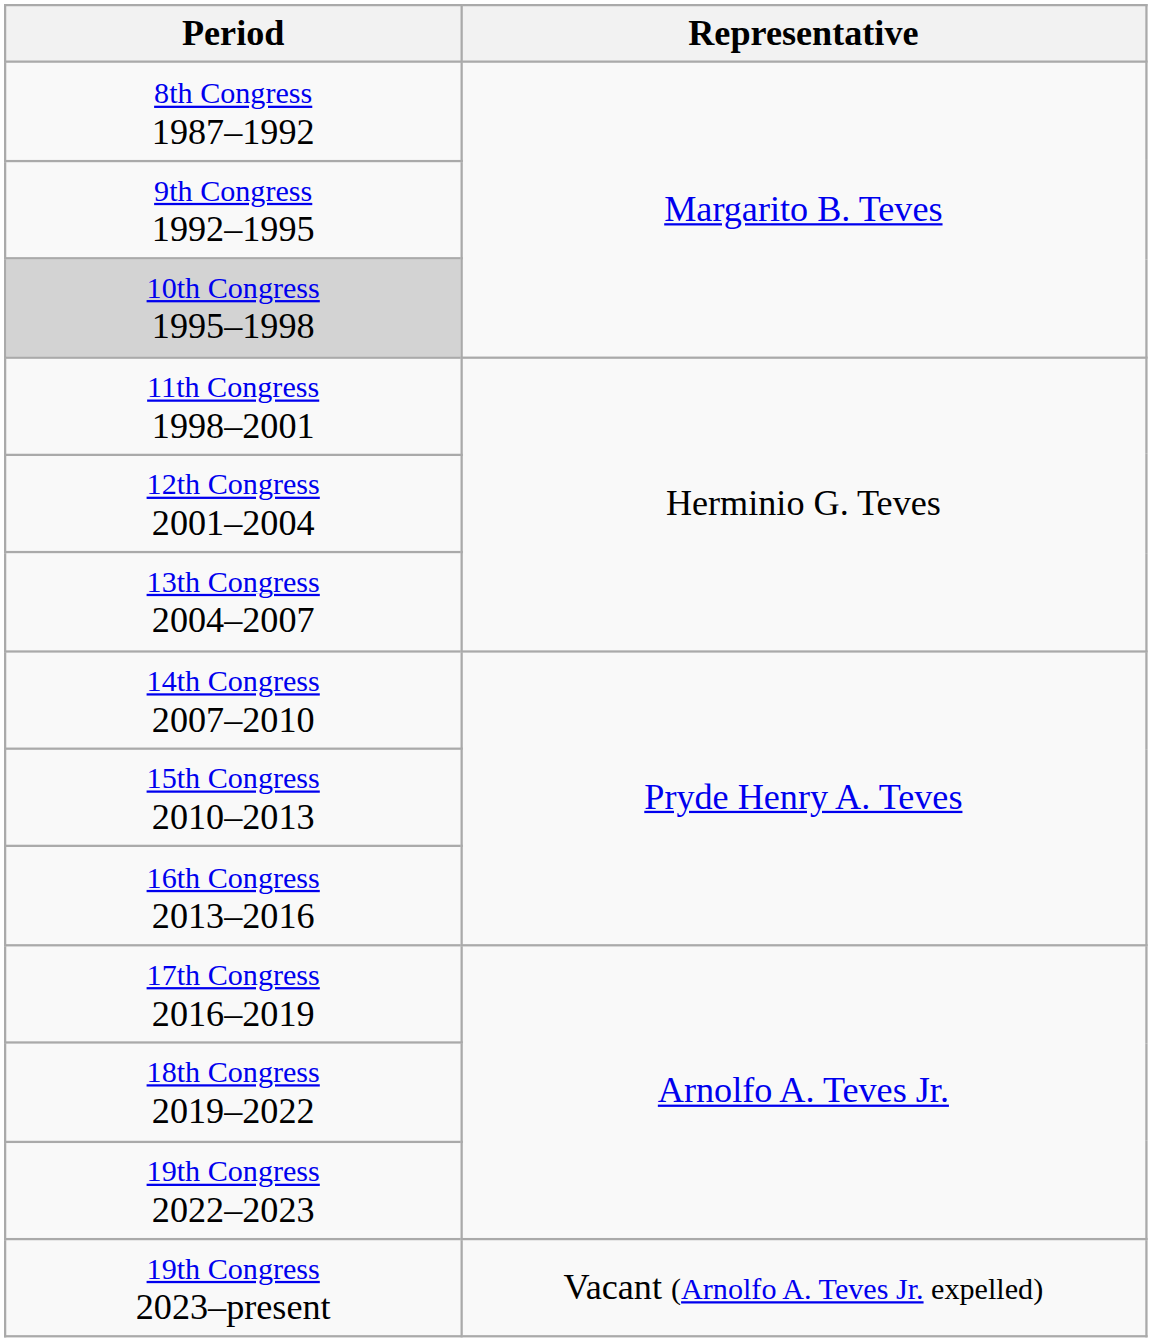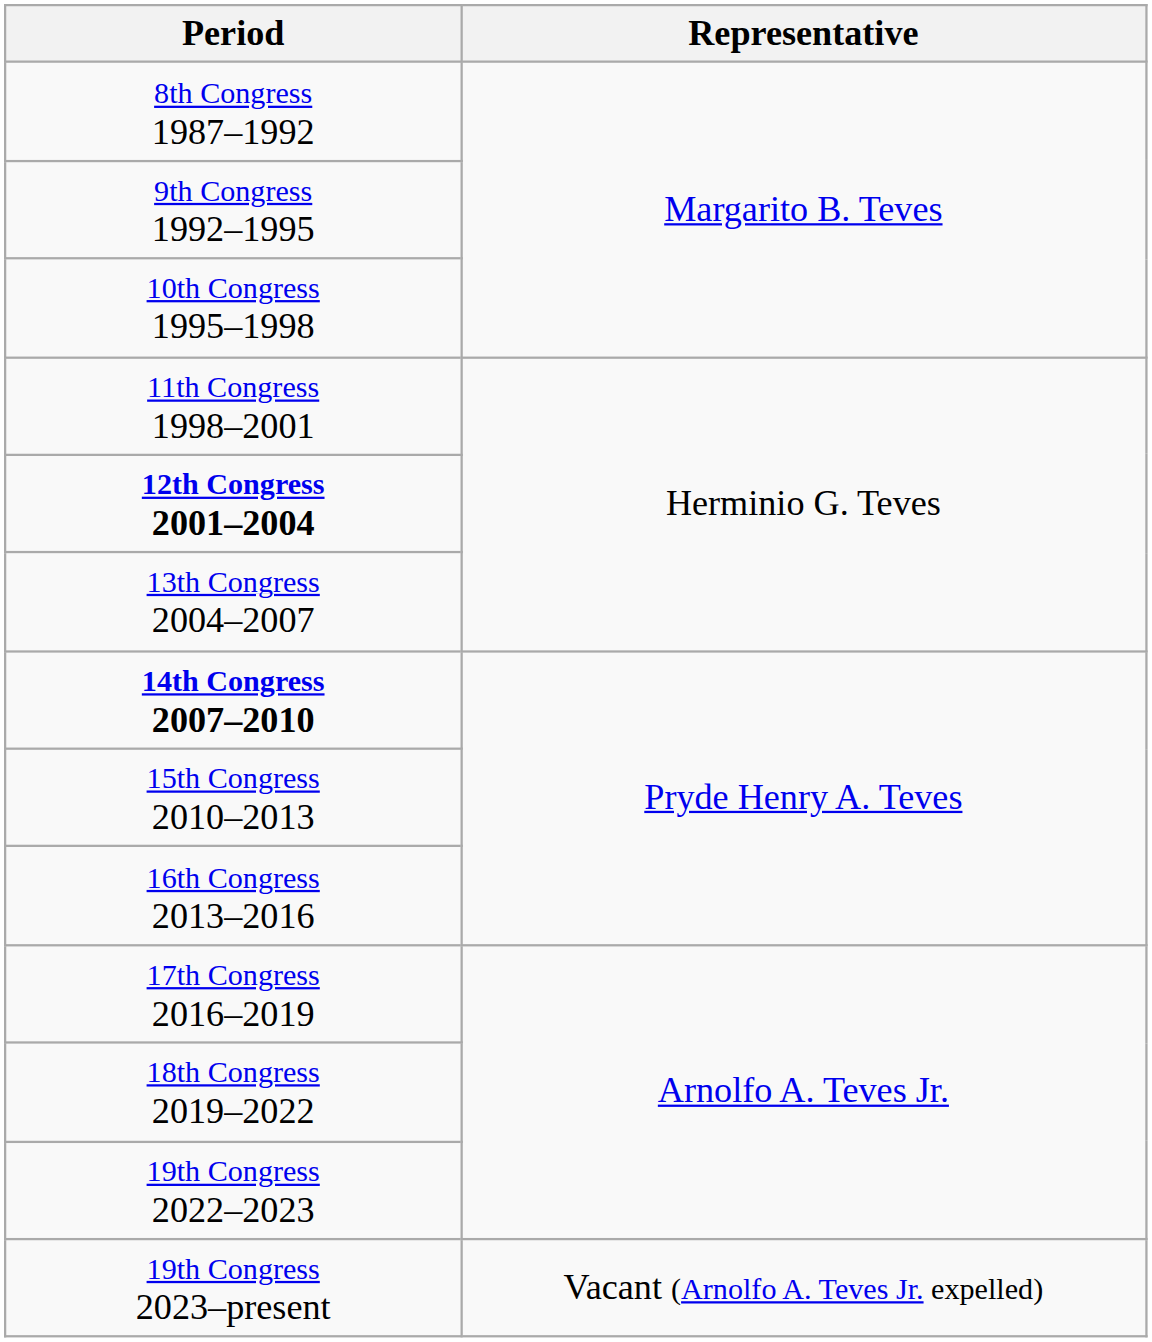10th Congress 1995–1998 | Period: lightgrey background -> no background
12th Congress 2001–2004 | Period: normal -> bold
14th Congress 2007–2010 | Period: normal -> bold
